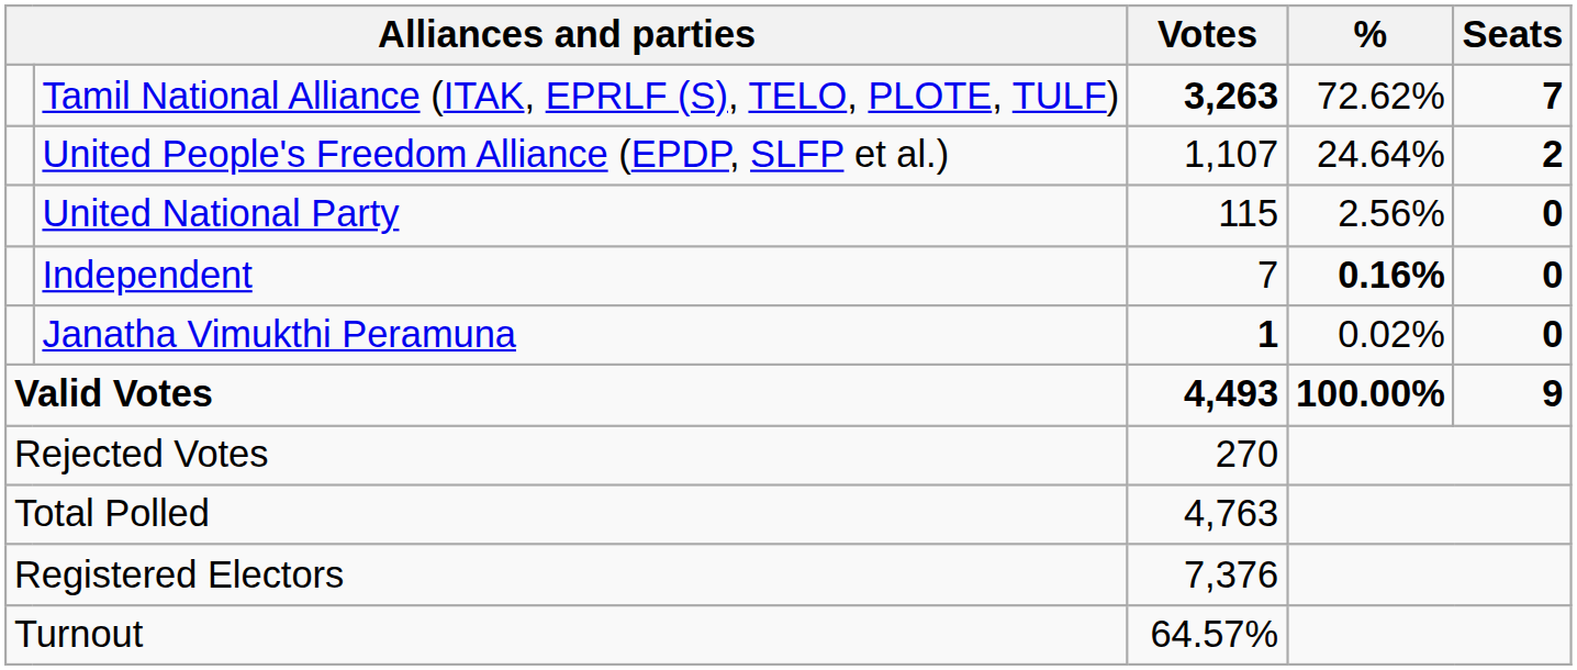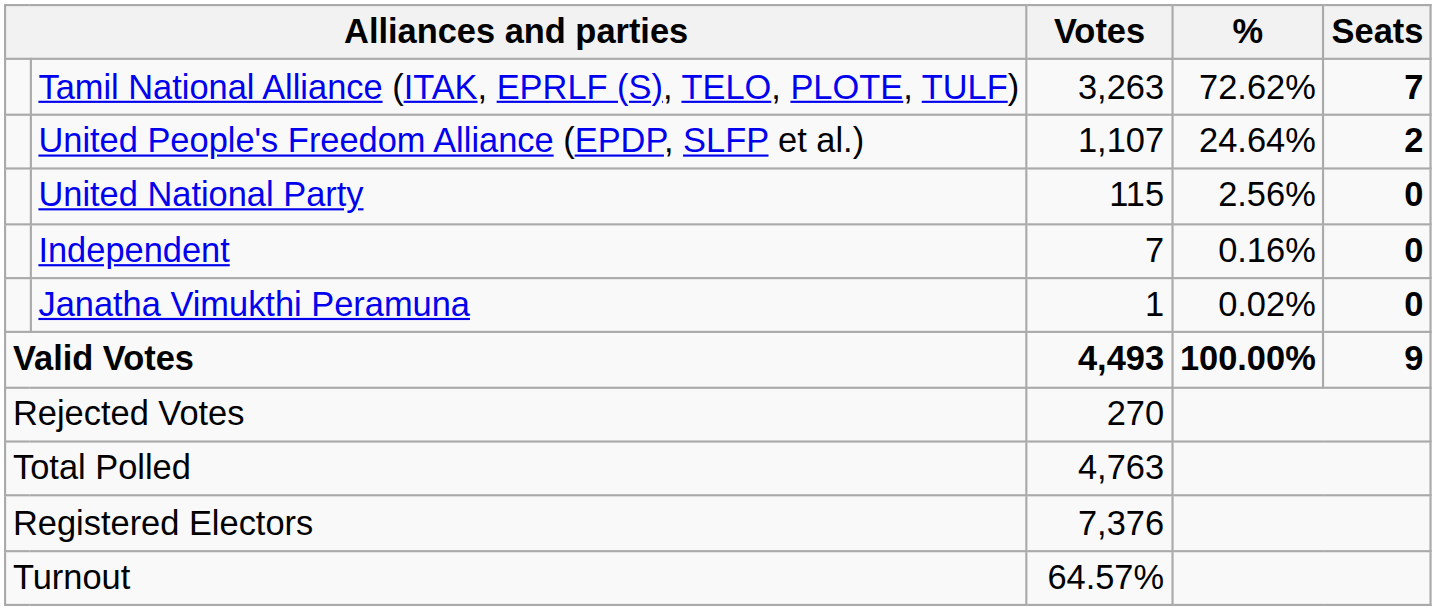Tamil National Alliance (ITAK, EPRLF (S), TELO, PLOTE, TULF) | Votes: bold -> normal
Independent | %: bold -> normal
Janatha Vimukthi Peramuna | Votes: bold -> normal
